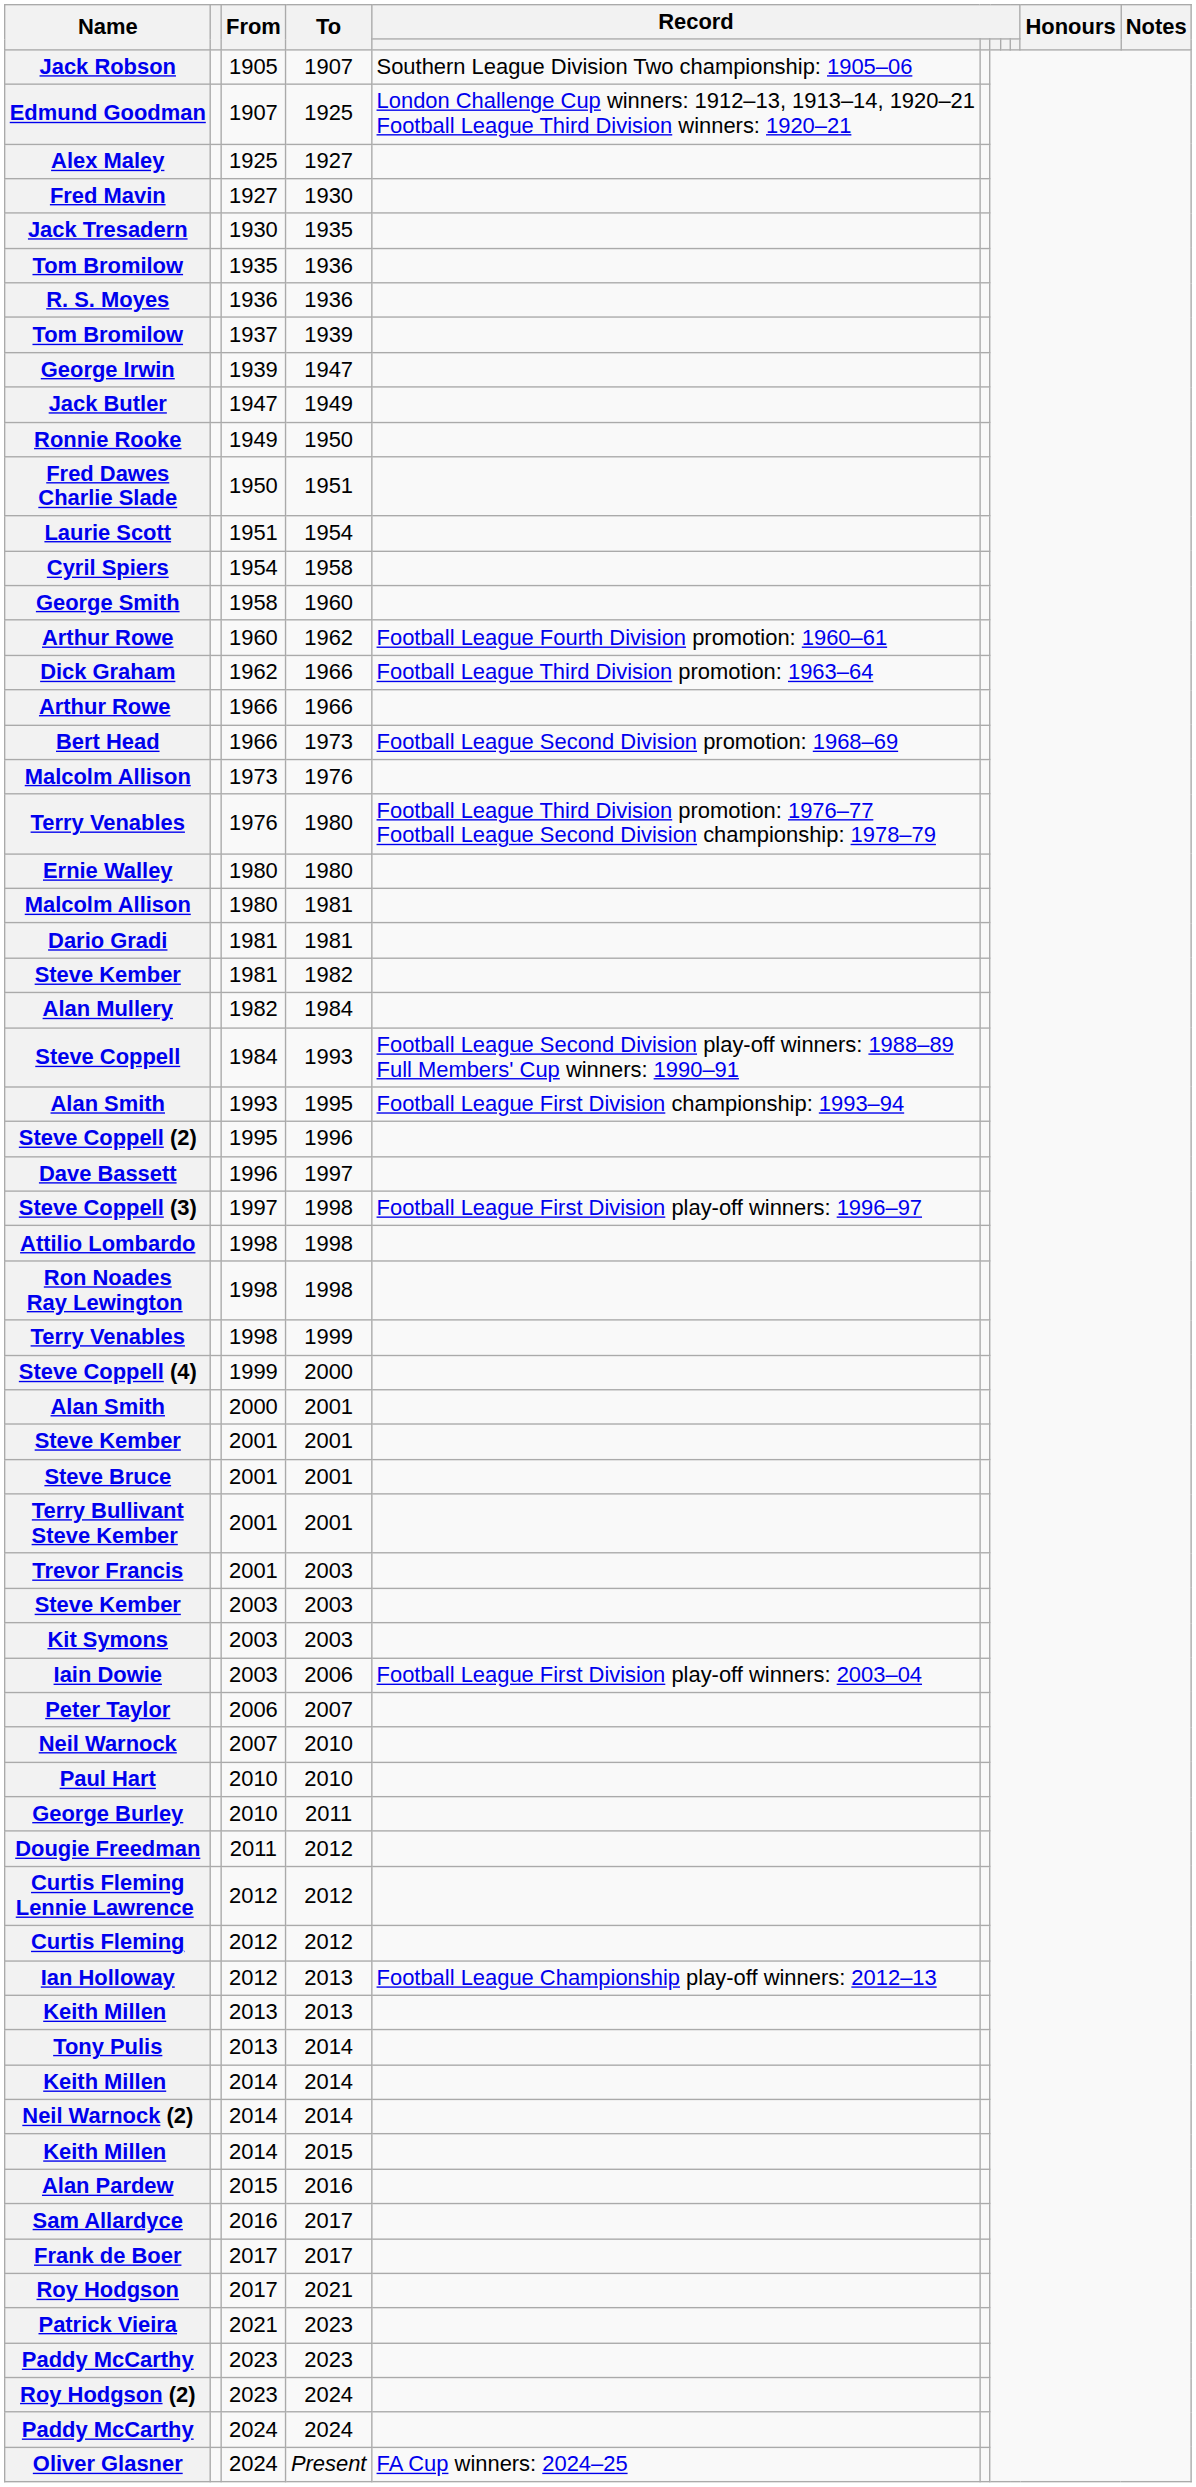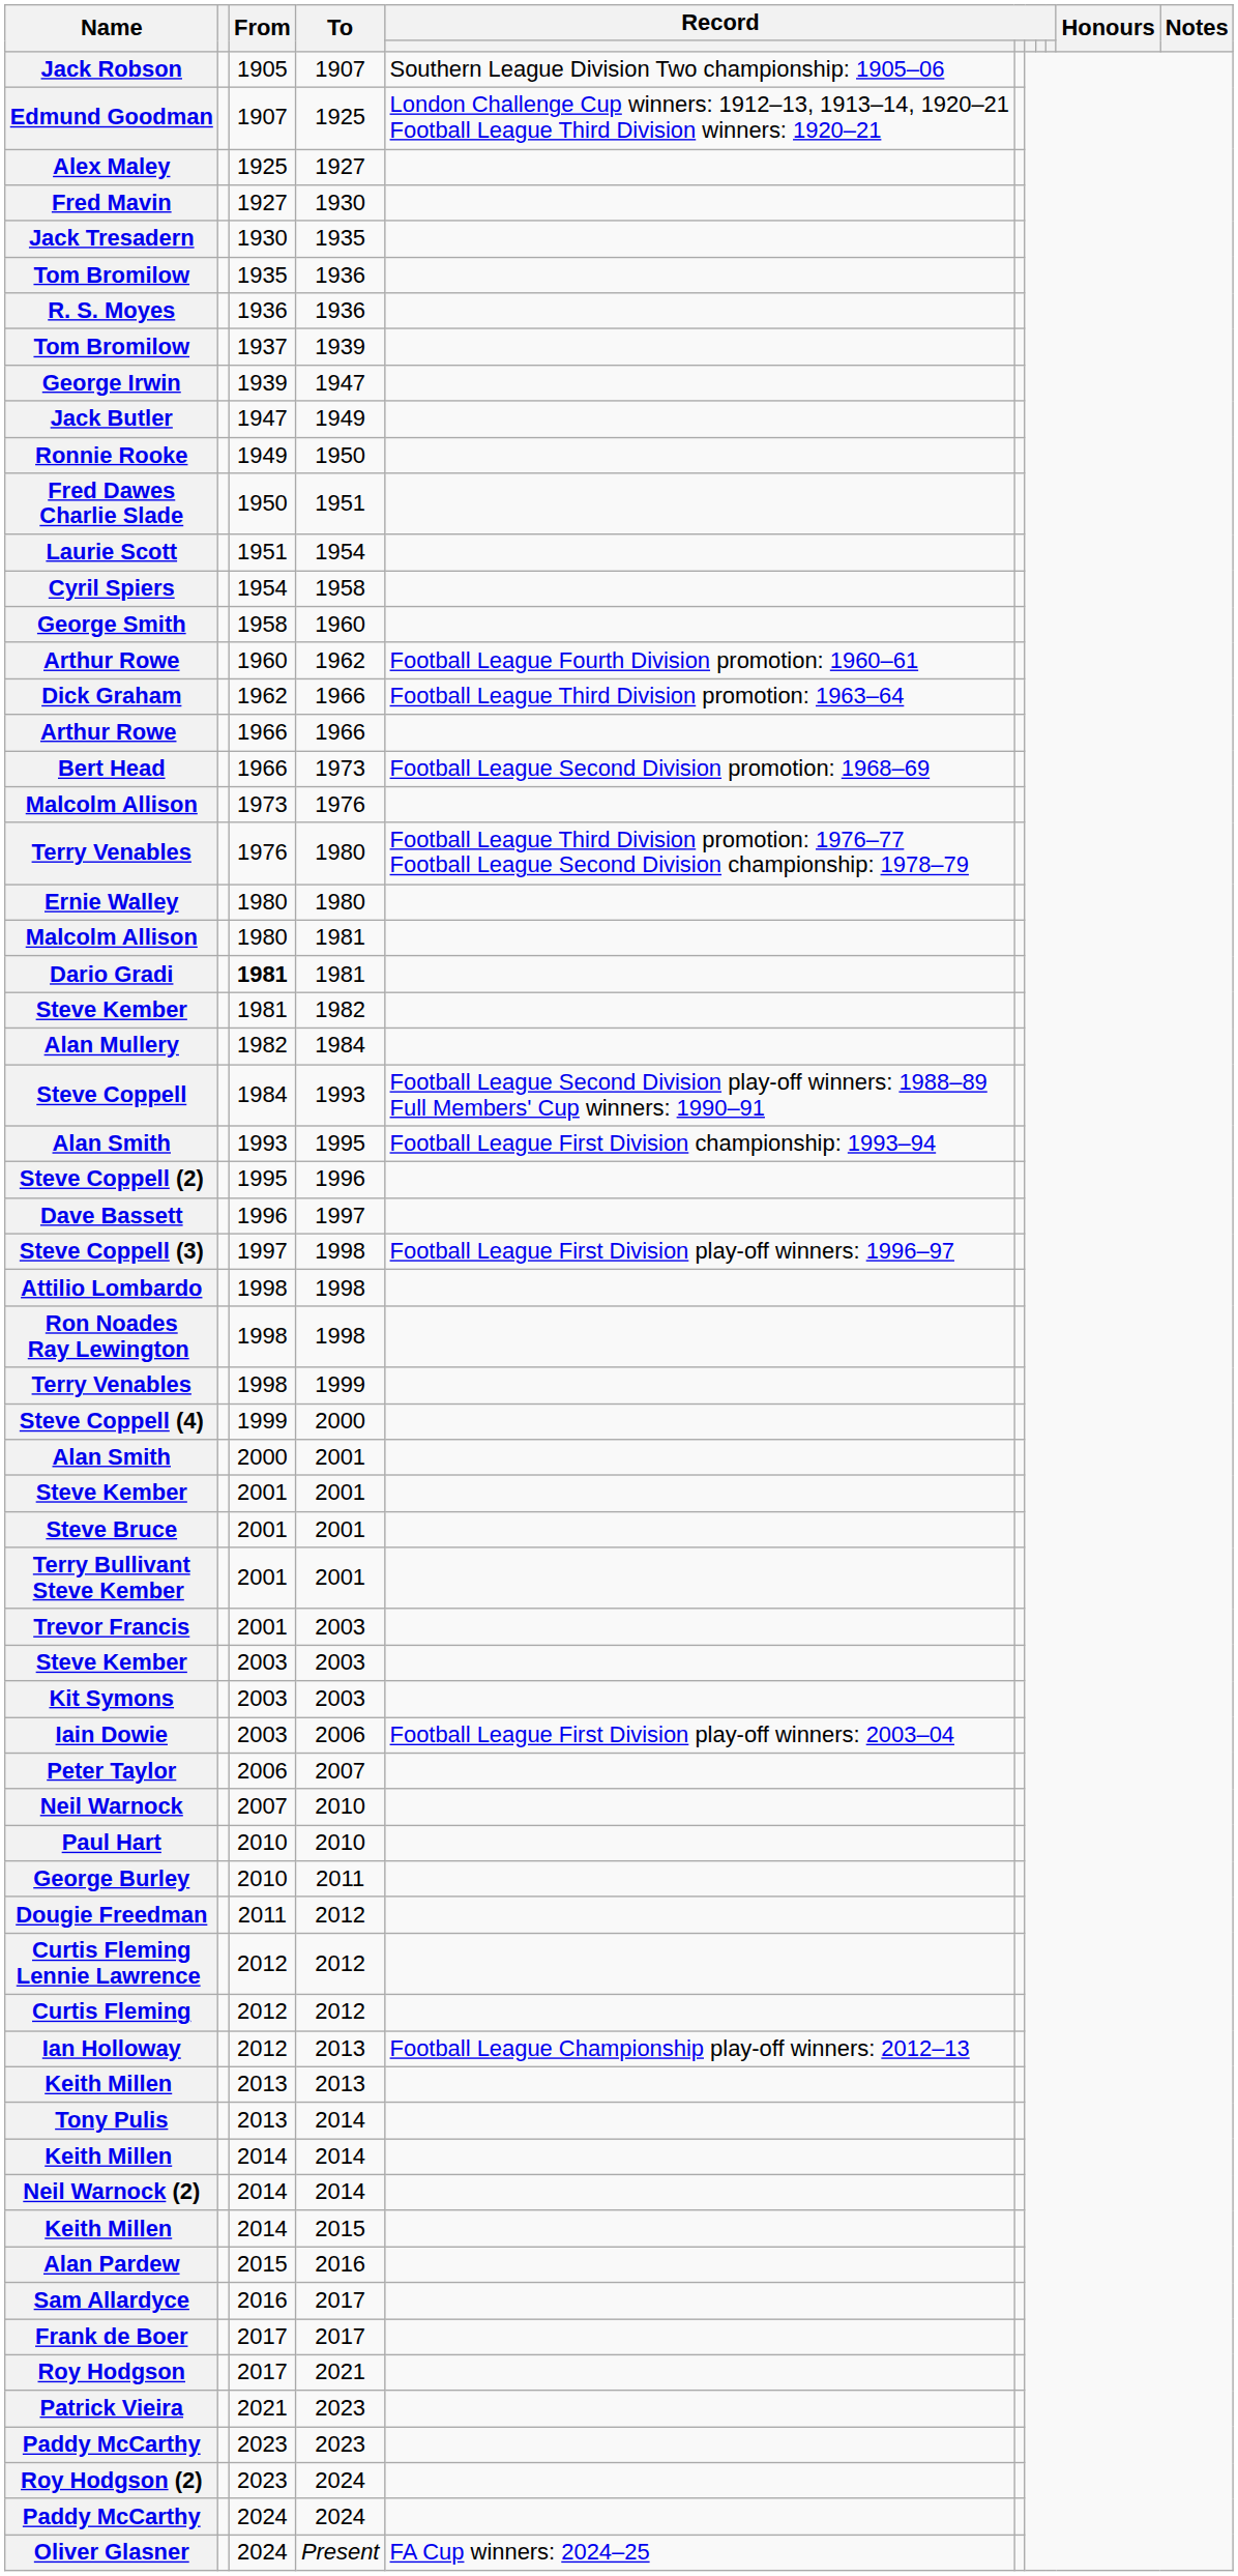Dario Gradi | From: normal -> bold
